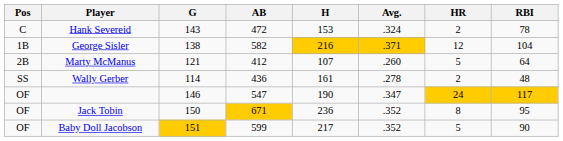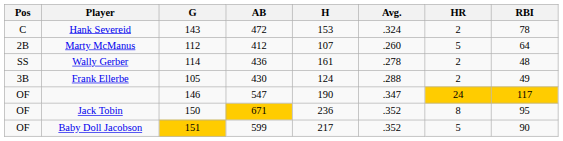- row: 1B | George Sisler | 138 | 582 | 216 | .371 | 12 | 104
Marty McManus | G: 121 -> 112
+ row: 3B | Frank Ellerbe | 105 | 430 | 124 | .288 | 2 | 49
